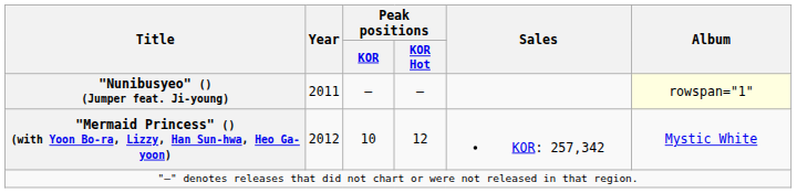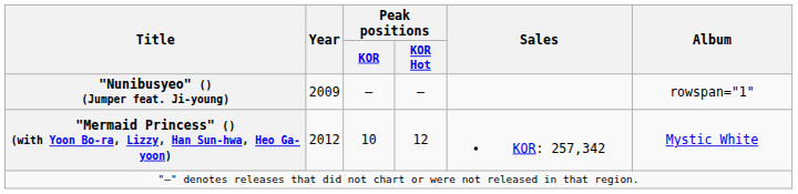"Nunibusyeo" () (Jumper feat. Ji-young) | Year: 2011 -> 2009
"Nunibusyeo" () (Jumper feat. Ji-young) | Album: lightyellow background -> no background
